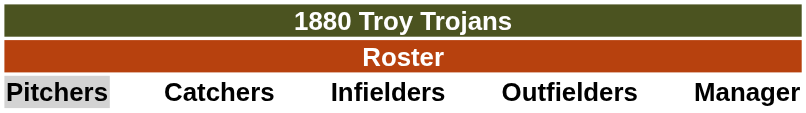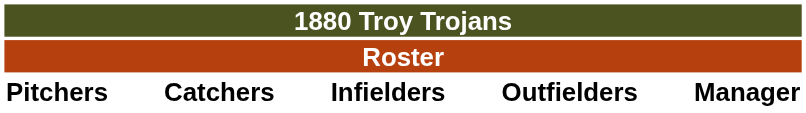Pitchers | column 1: lightgrey background -> no background
